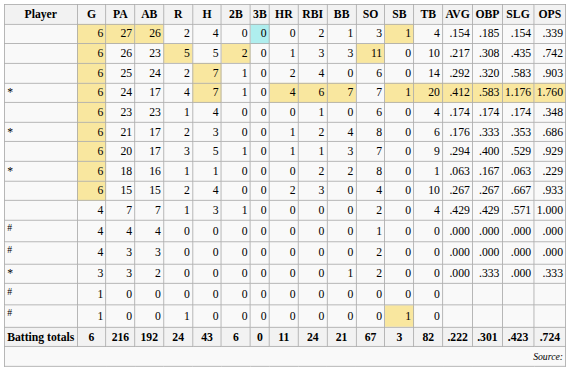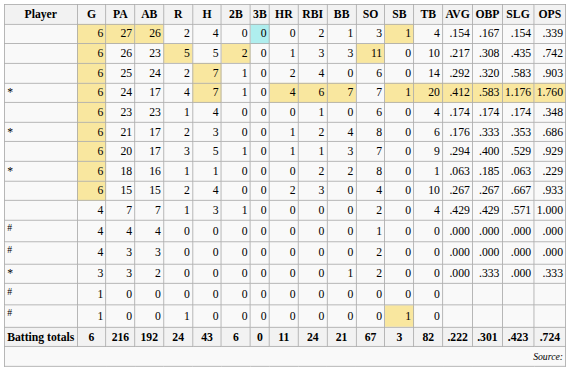27 | OBP: .185 -> .167
18 | OBP: .167 -> .185
